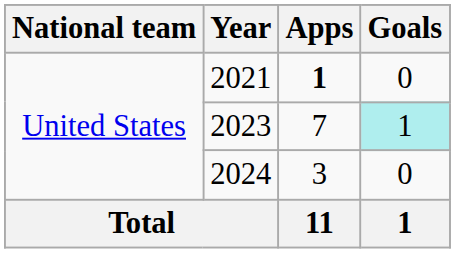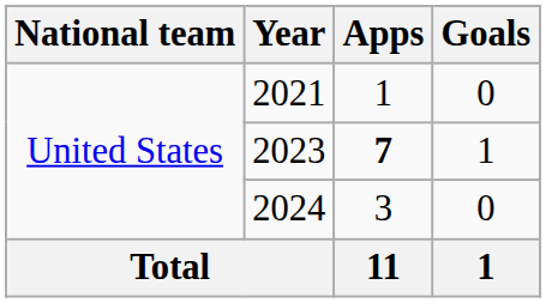2021 | Apps: bold -> normal
2023 | Apps: normal -> bold
2023 | Goals: paleturquoise background -> no background
